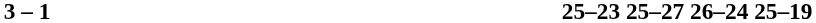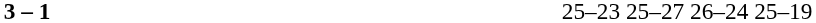row 1 | column 2: bold -> normal
